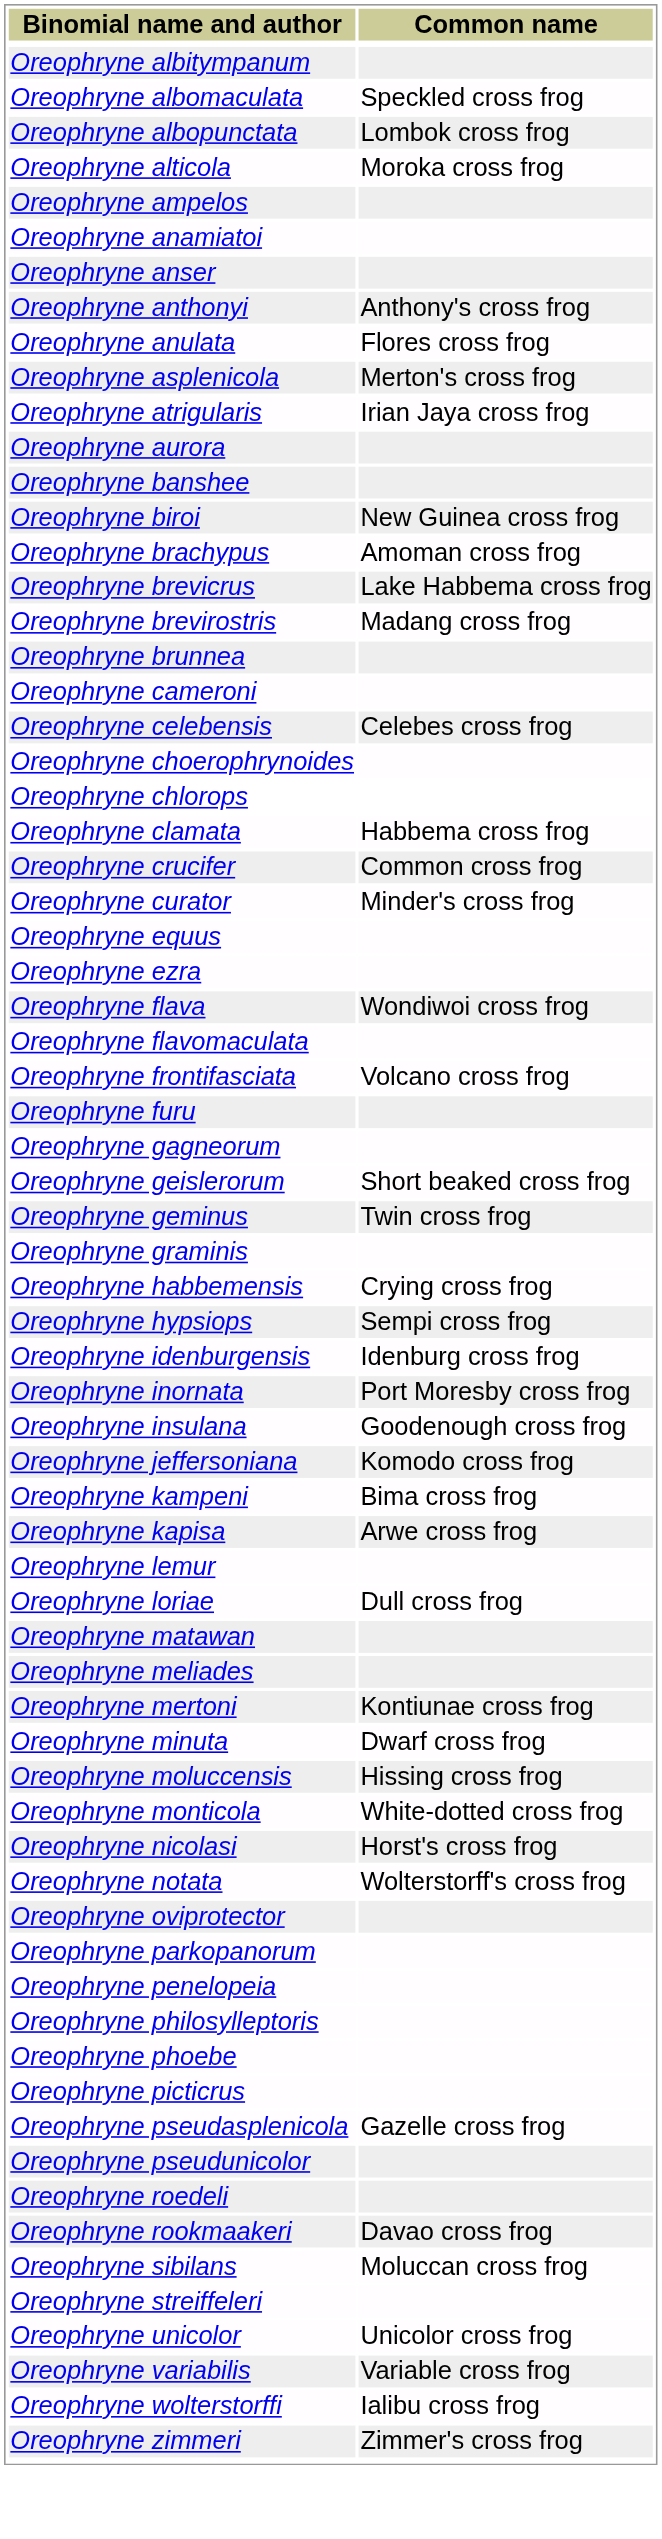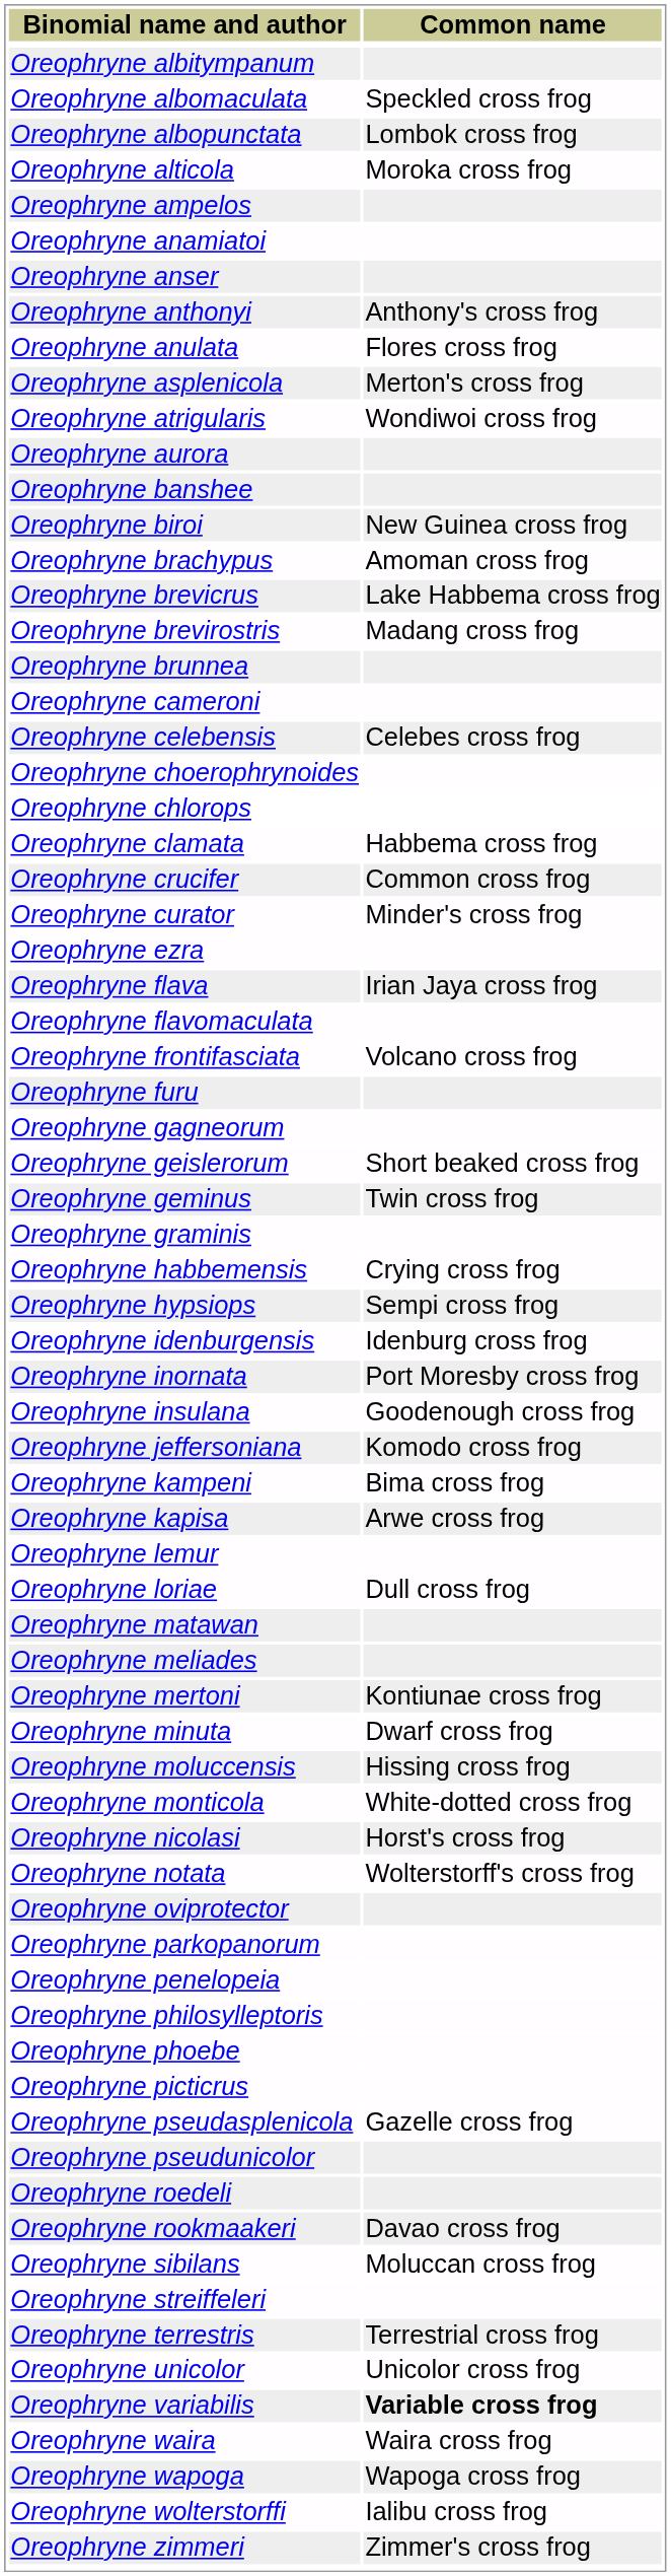Oreophryne atrigularis | Common name: Irian Jaya cross frog -> Wondiwoi cross frog
- row: Oreophryne equus
Oreophryne flava | Common name: Wondiwoi cross frog -> Irian Jaya cross frog
+ row: Oreophryne terrestris | Terrestrial cross frog
Oreophryne variabilis | Common name: normal -> bold
+ row: Oreophryne waira | Waira cross frog
+ row: Oreophryne wapoga | Wapoga cross frog
